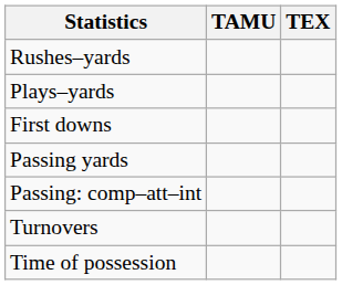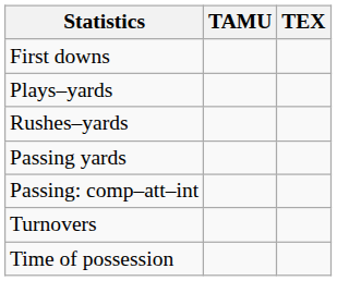rows swapped: First downs <-> Rushes–yards
